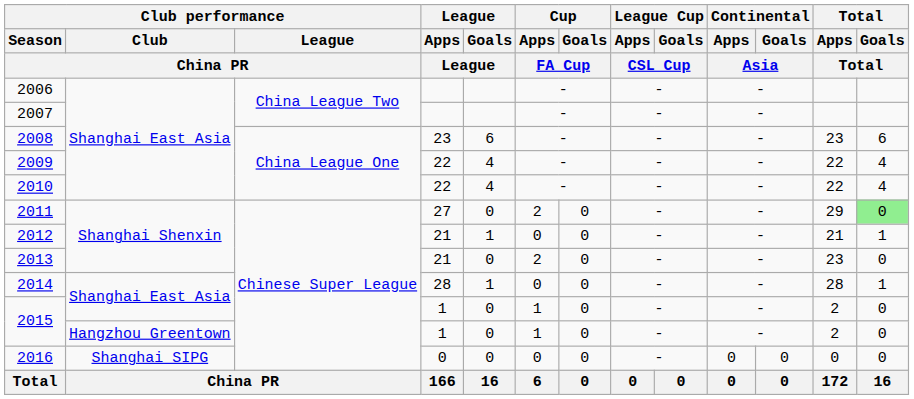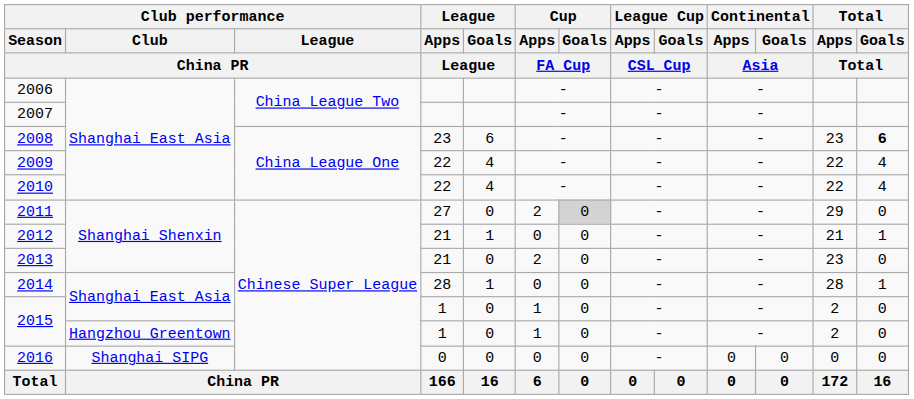2008 | Total / Goals / Total: normal -> bold
2011 | Cup / Goals / FA Cup: no background -> lightgrey background
2011 | Total / Goals / Total: lightgreen background -> no background
